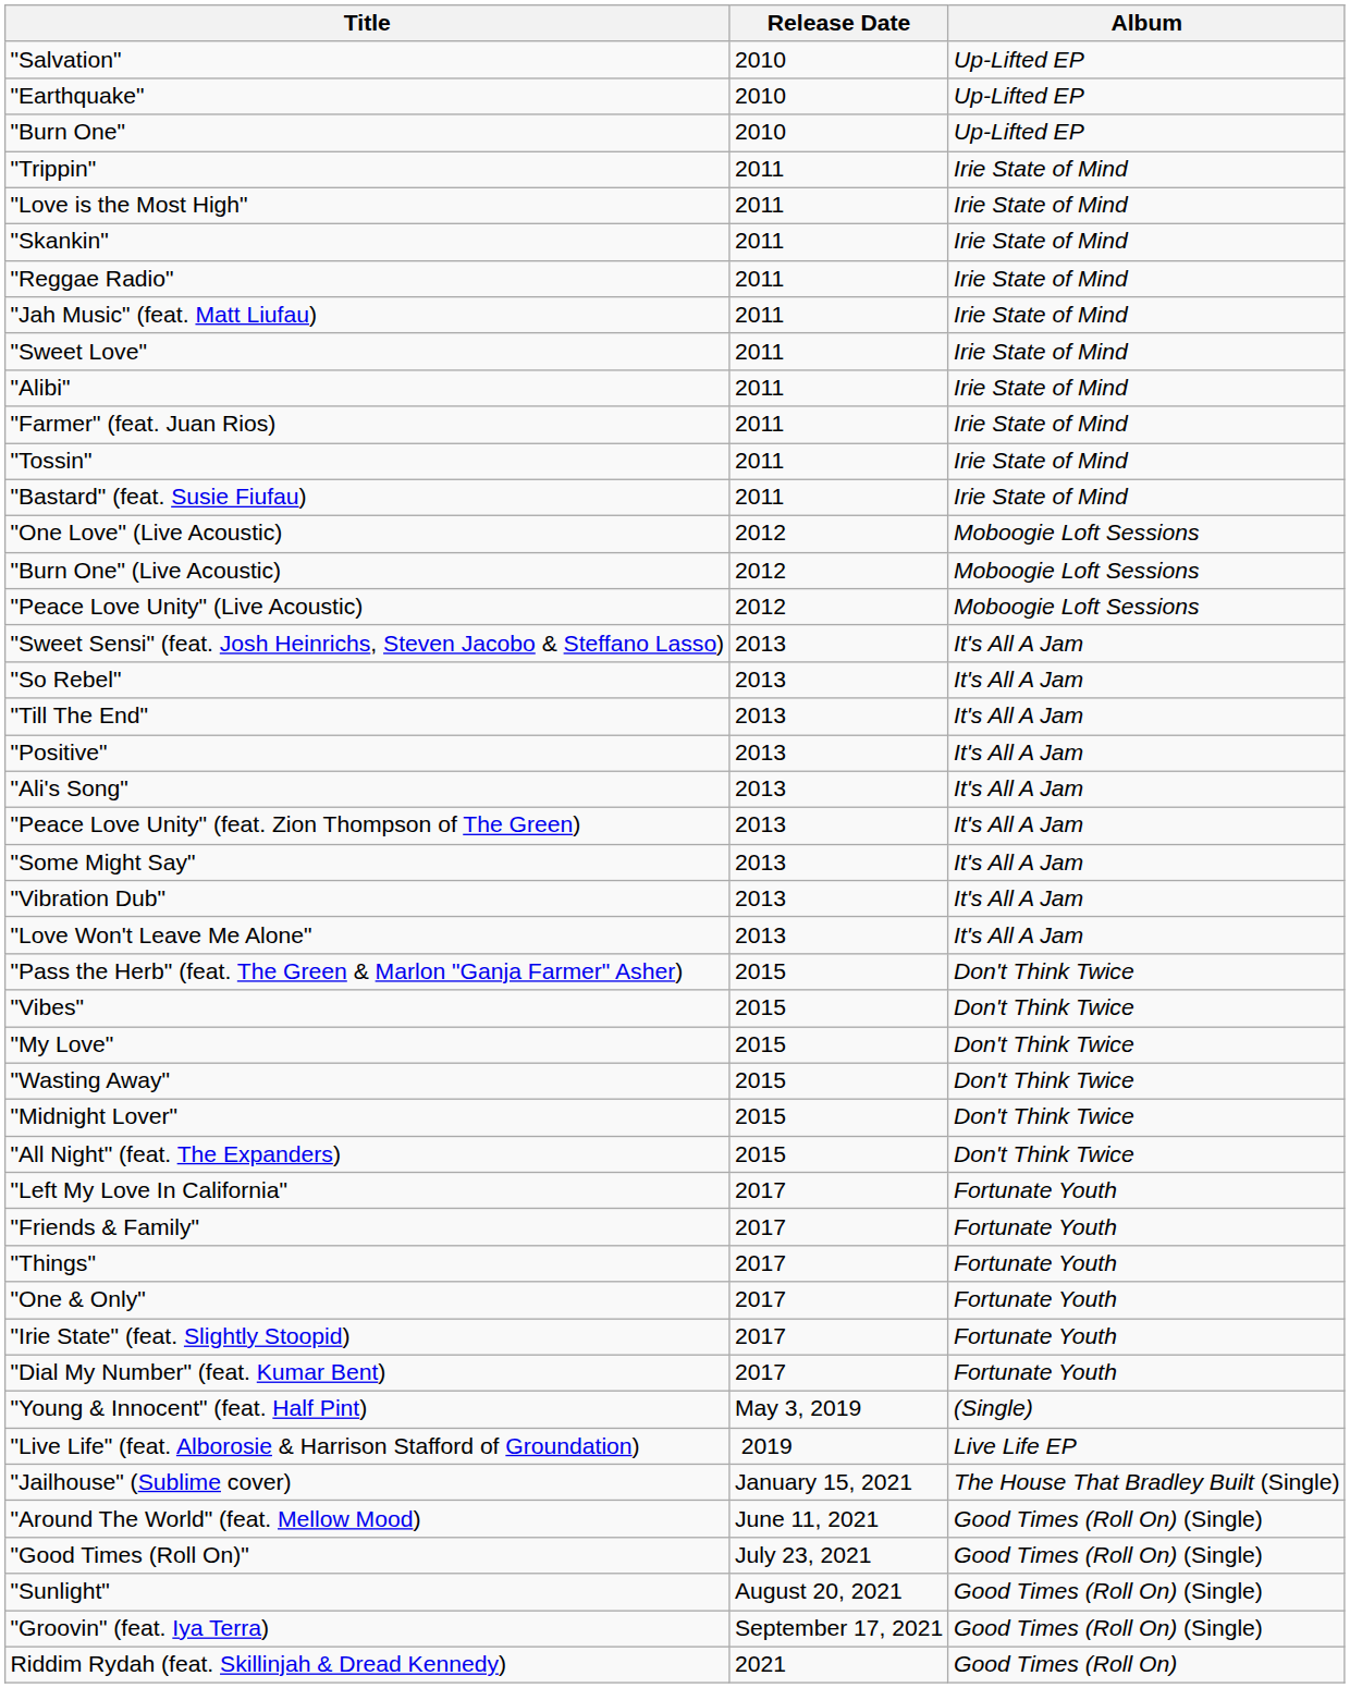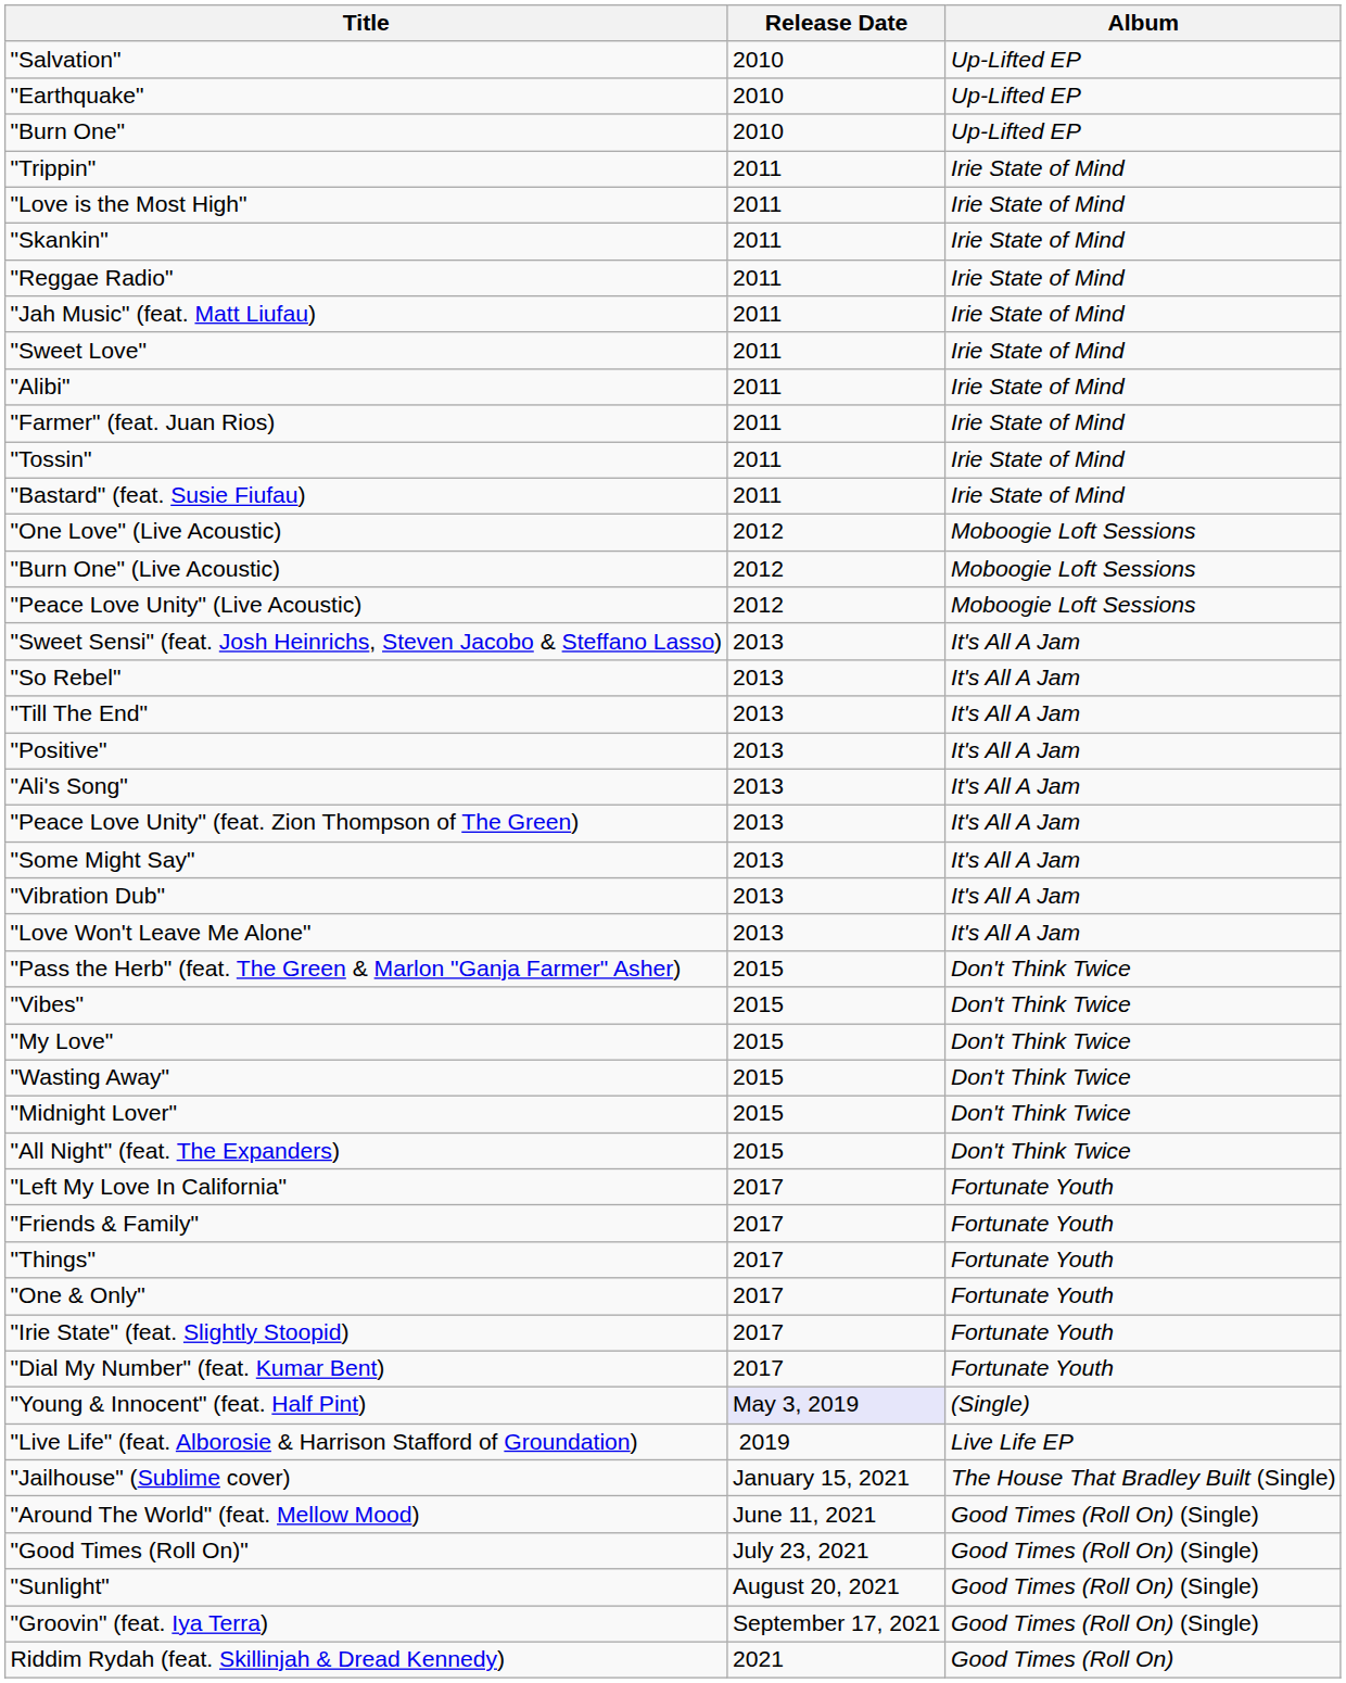"Young & Innocent" (feat. Half Pint) | Release Date: no background -> lavender background
